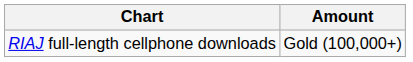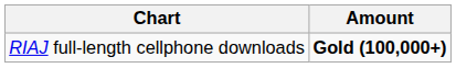RIAJ full-length cellphone downloads | Amount: normal -> bold
